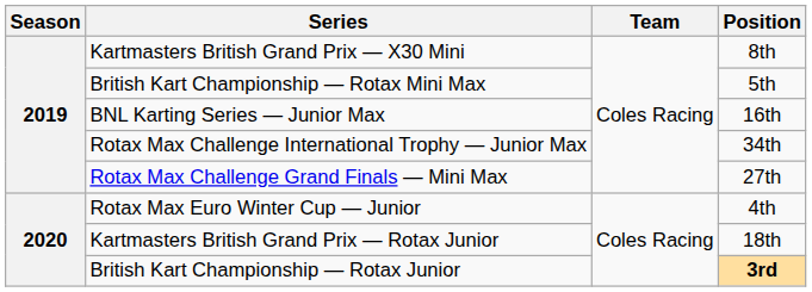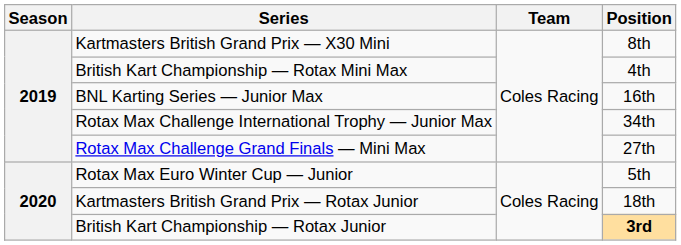British Kart Championship — Rotax Mini Max | Position: 5th -> 4th
Rotax Max Euro Winter Cup — Junior | Position: 4th -> 5th
